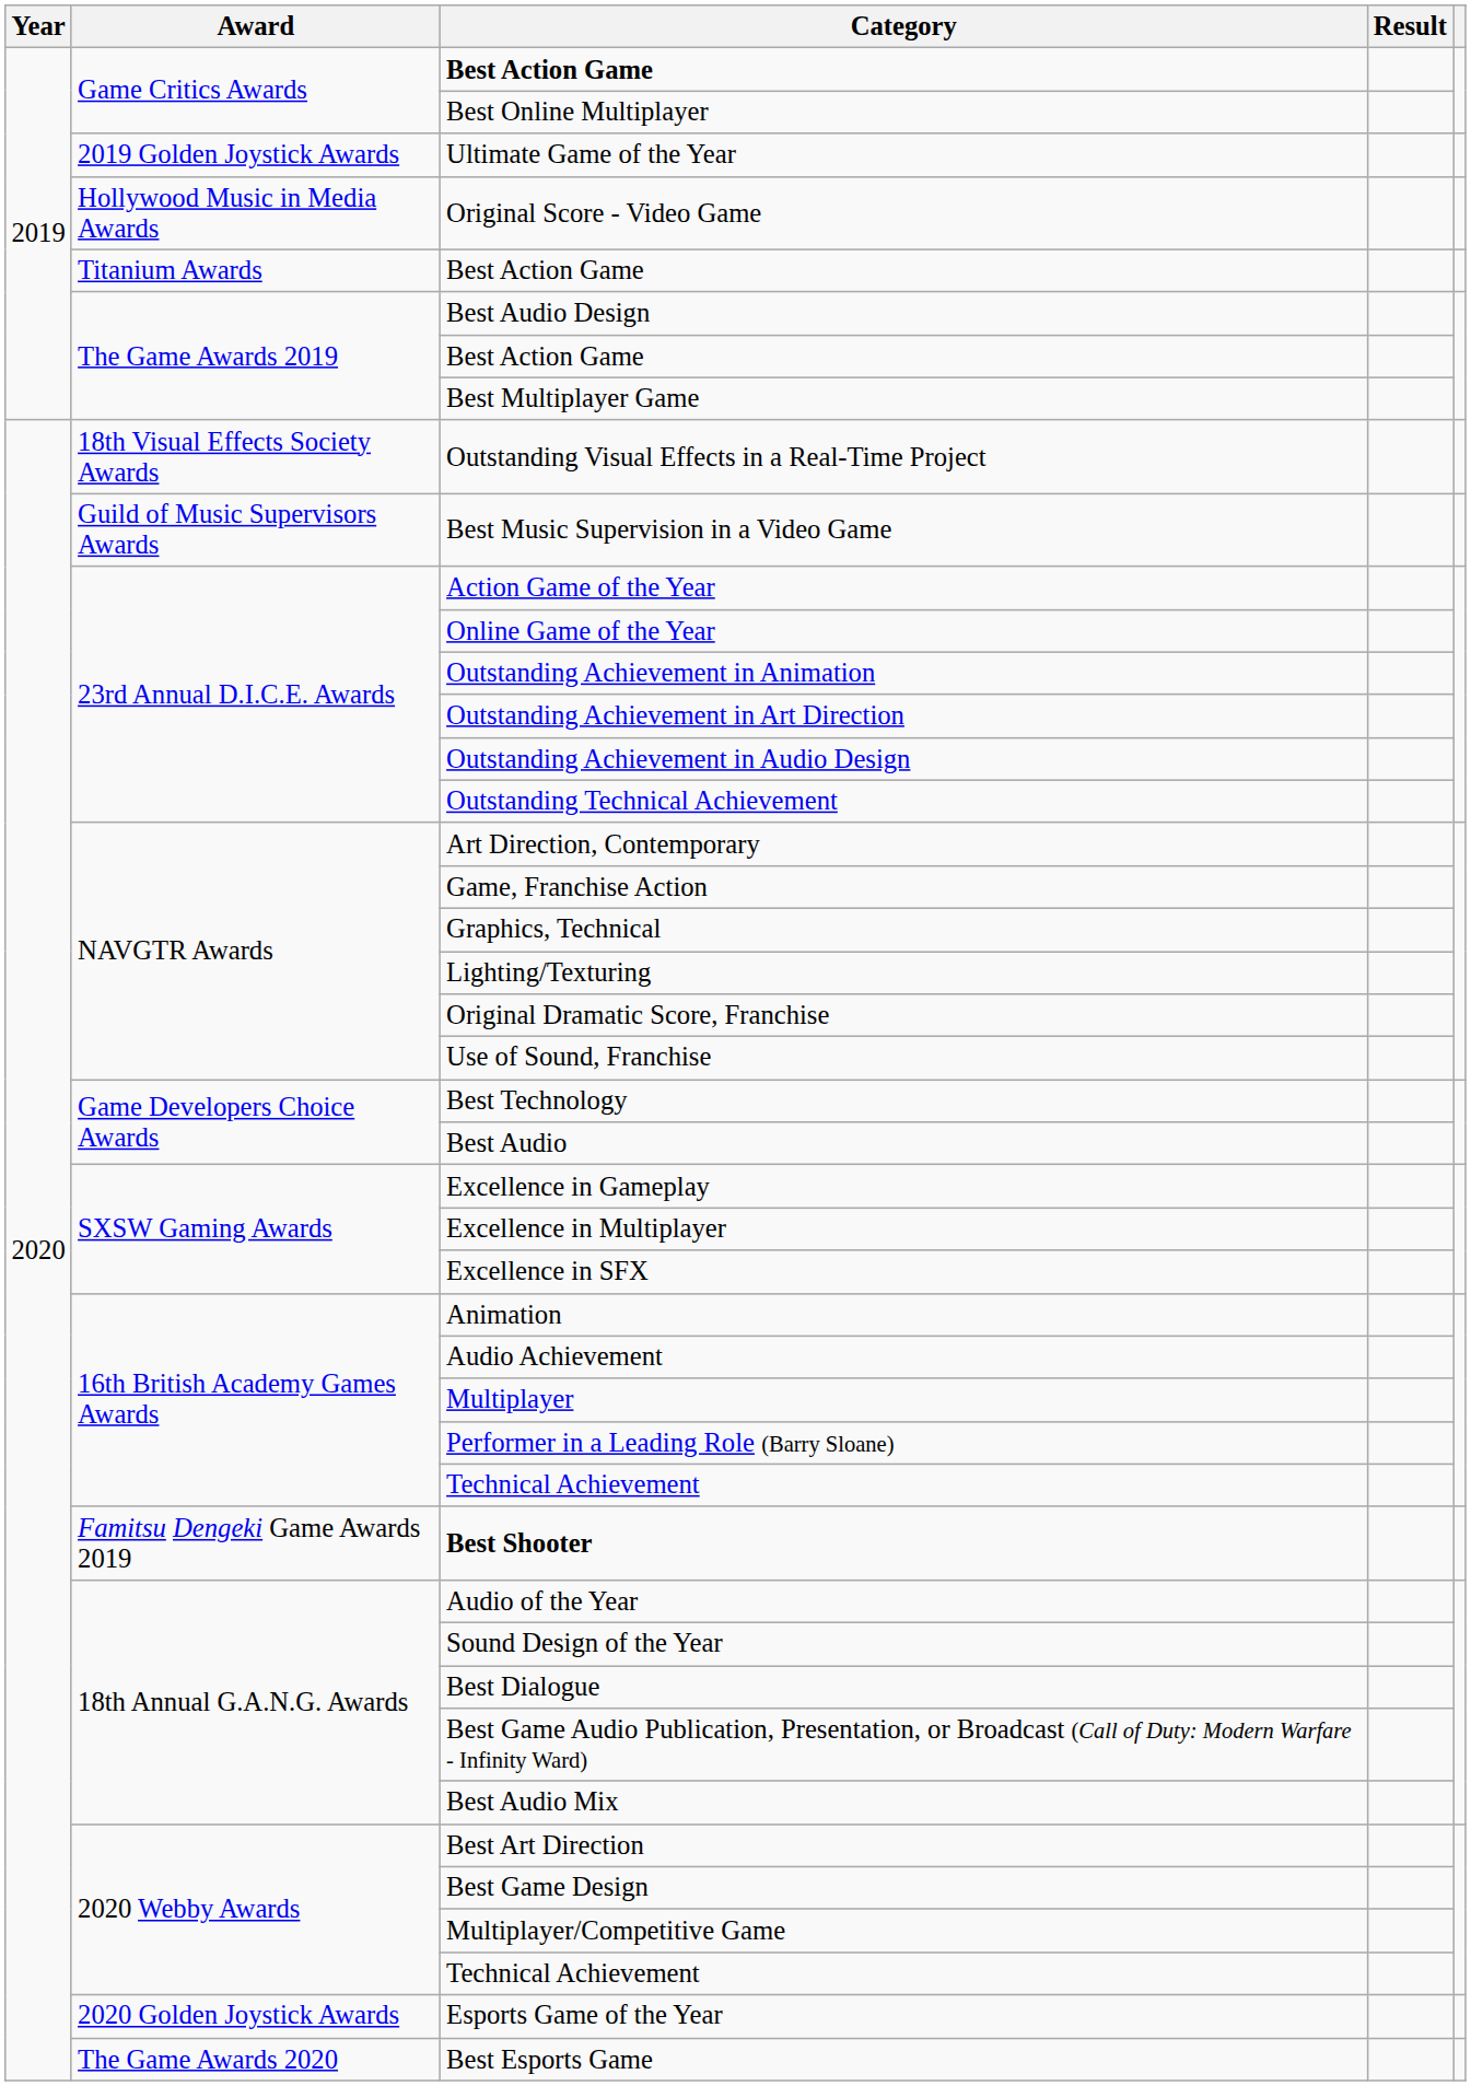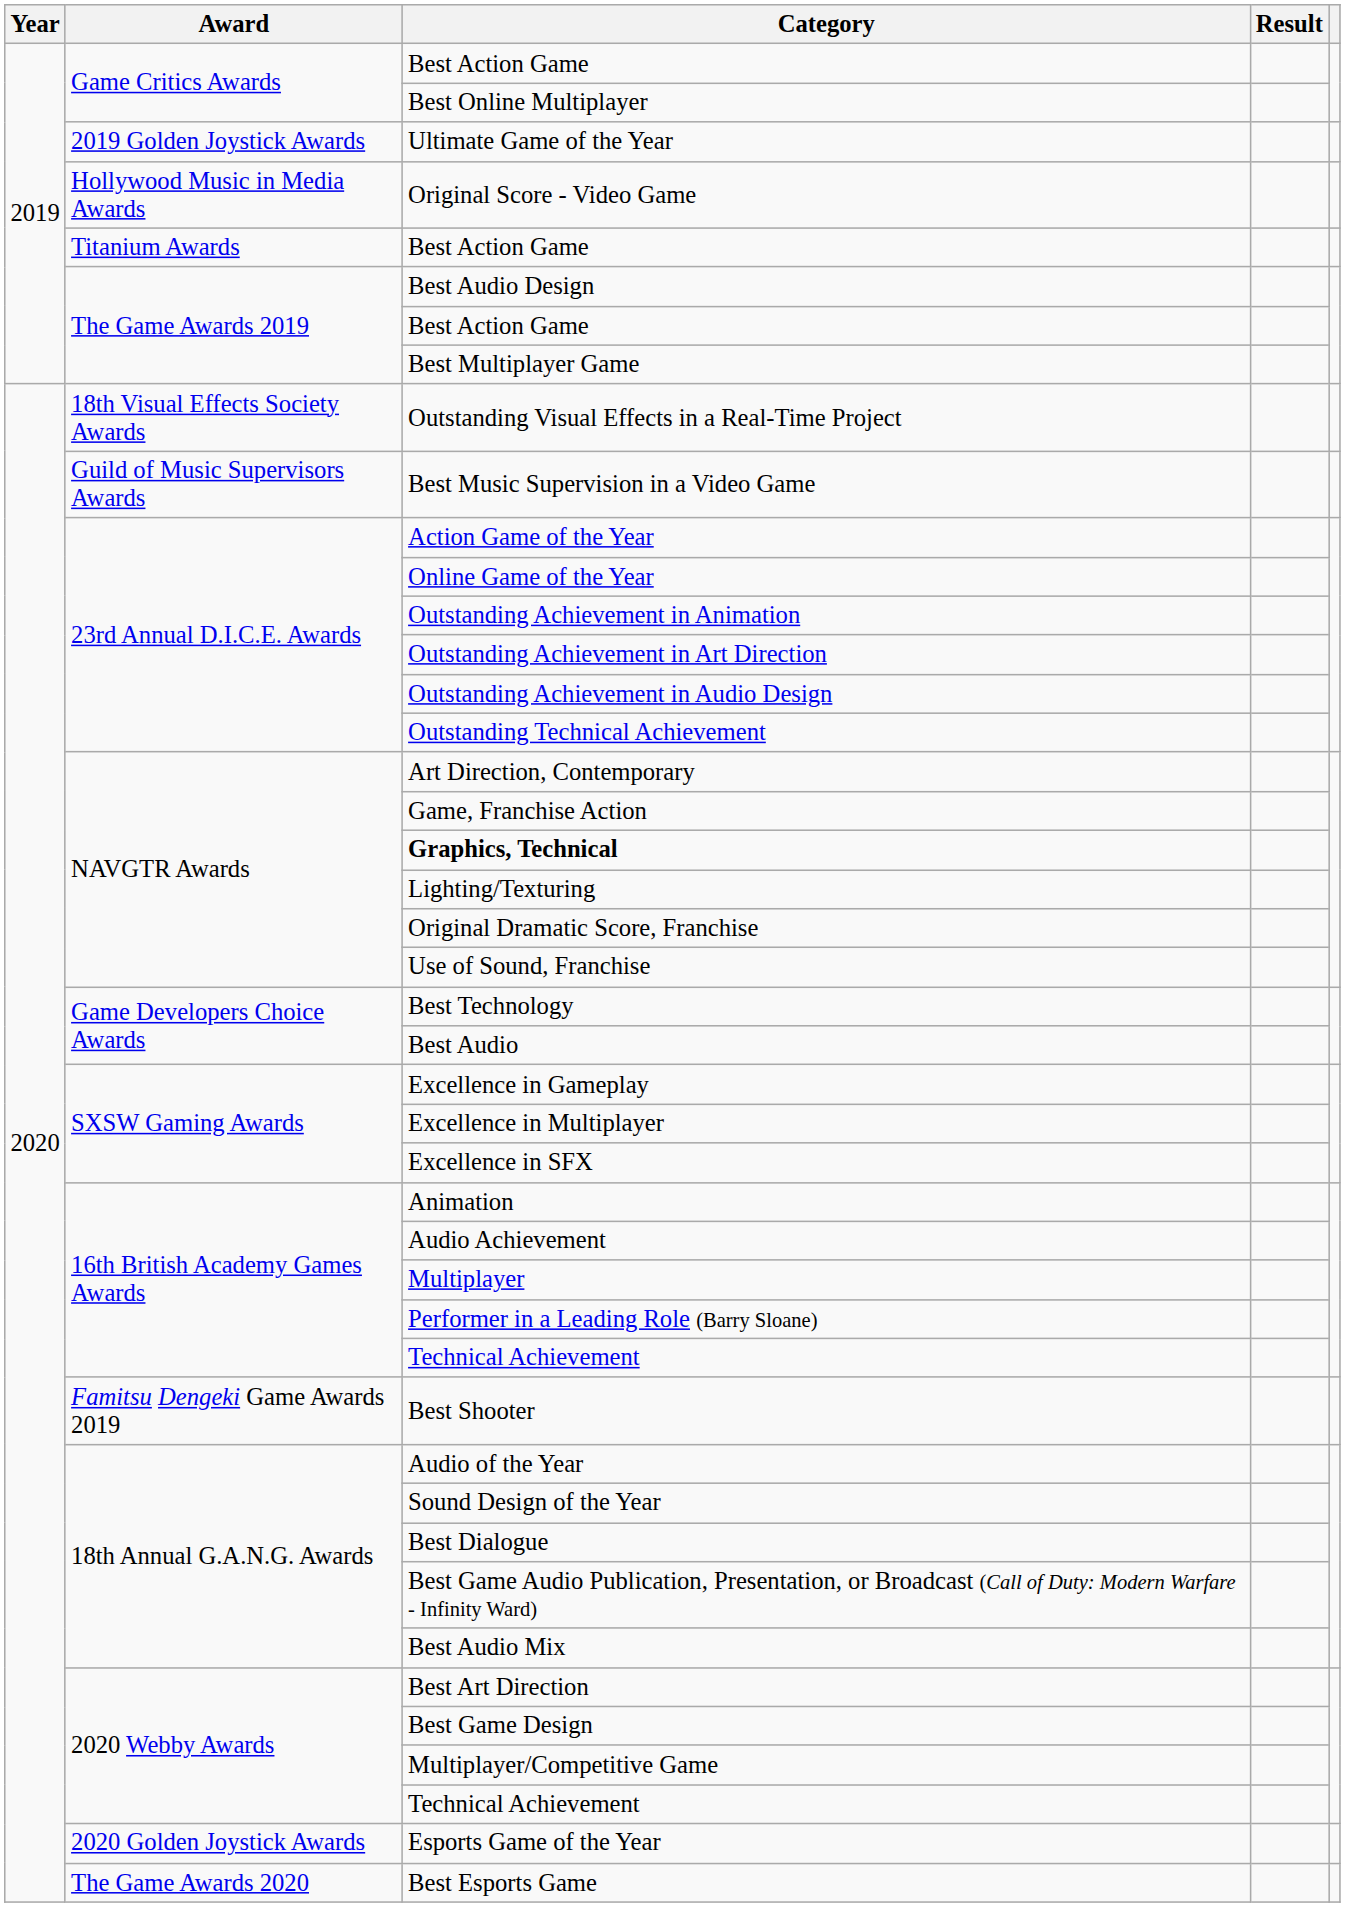Game Critics Awards / Best Action Game | Category: bold -> normal
Graphics, Technical | Category: normal -> bold
Best Shooter | Category: bold -> normal
